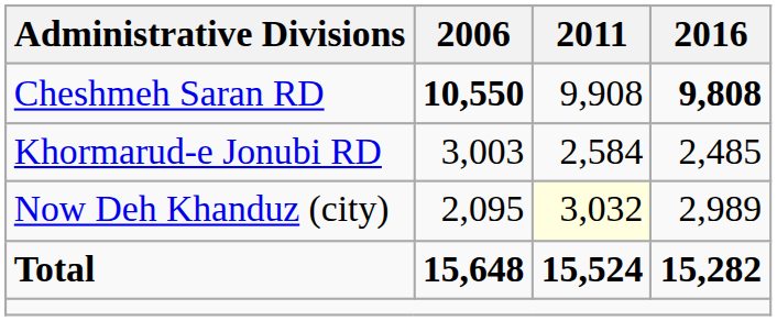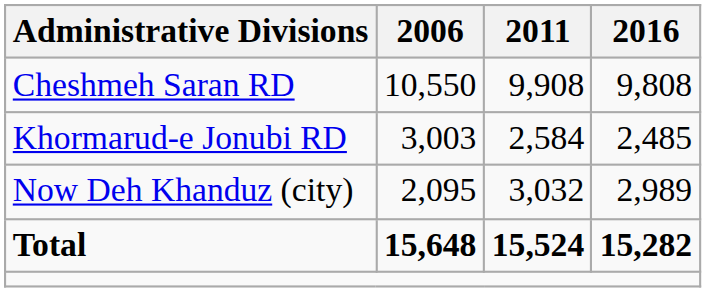Cheshmeh Saran RD | 2006: bold -> normal
Cheshmeh Saran RD | 2016: bold -> normal
Now Deh Khanduz (city) | 2011: lightyellow background -> no background
